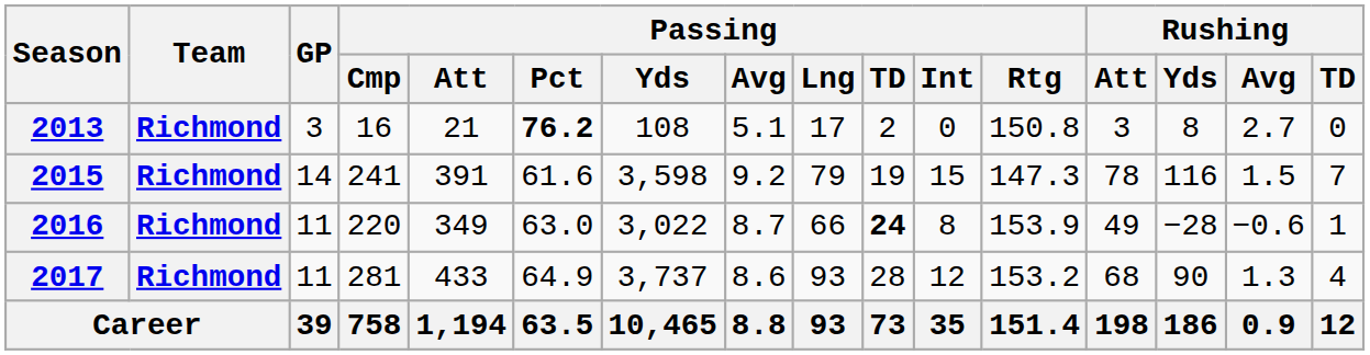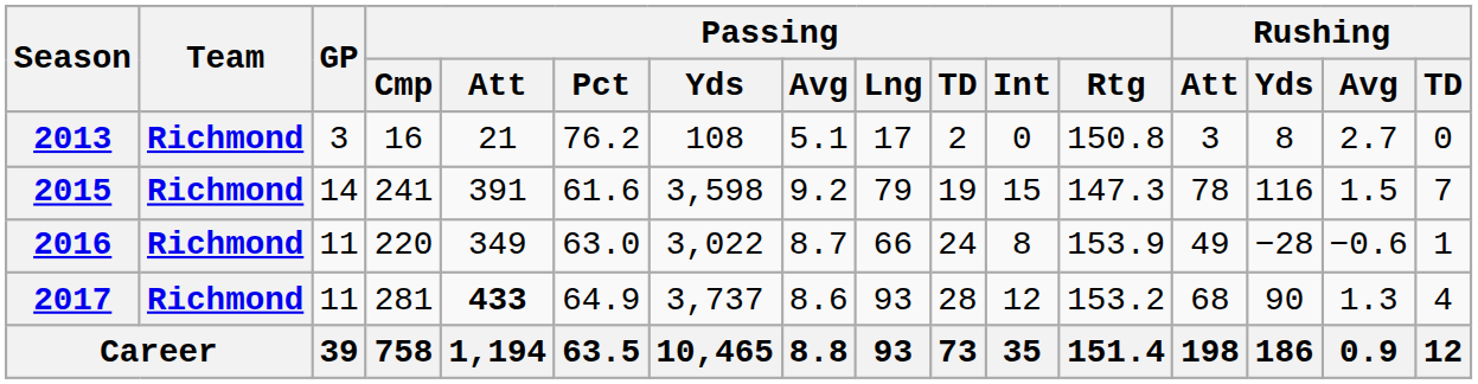2013 | Passing / Pct: bold -> normal
2016 | Passing / TD: bold -> normal
2017 | Passing / Att: normal -> bold
